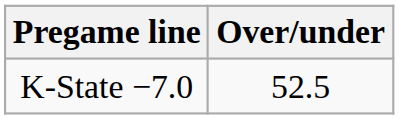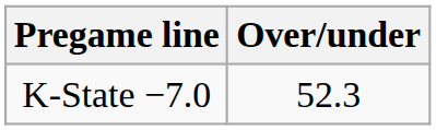K-State −7.0 | Over/under: 52.5 -> 52.3
